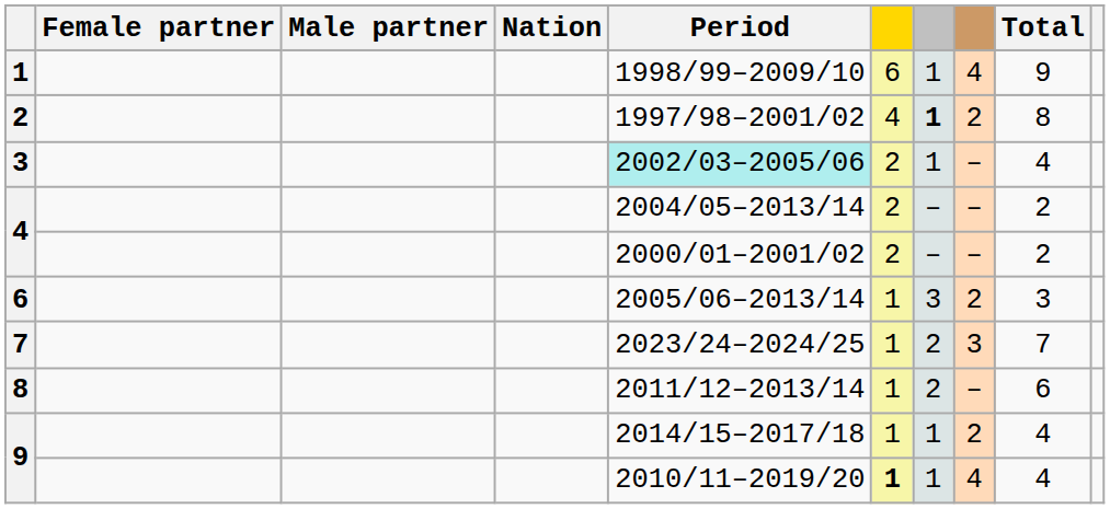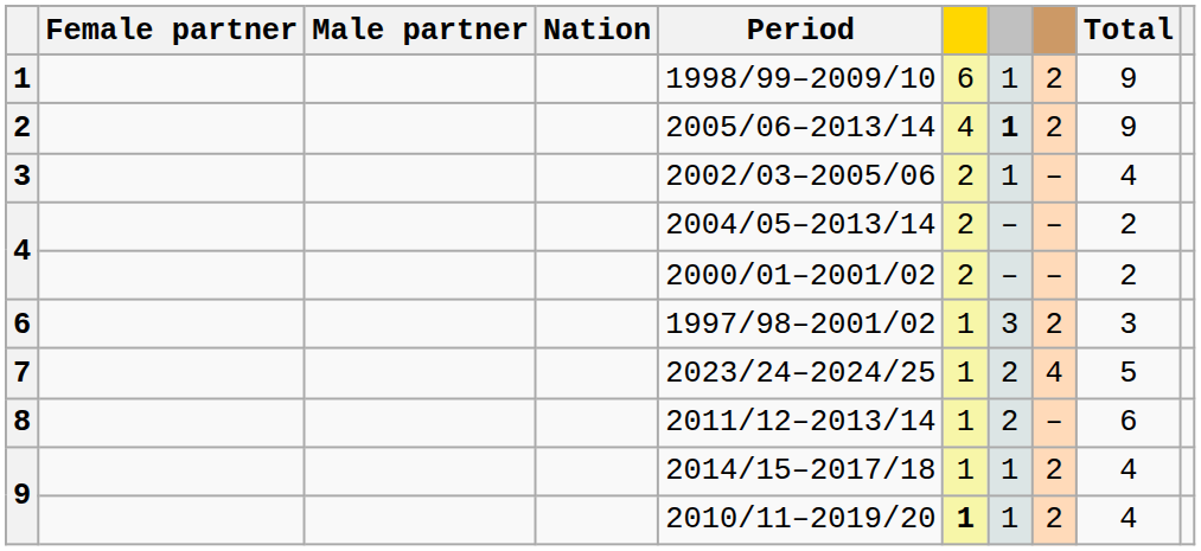row 2 | column 8: 4 -> 2
row 3 | Period: 1997/98–2001/02 -> 2005/06–2013/14
row 3 | Total: 8 -> 9
row 4 | Period: paleturquoise background -> no background
row 7 | Period: 2005/06–2013/14 -> 1997/98–2001/02
row 8 | column 8: 3 -> 4
row 8 | Total: 7 -> 5
row 11 | column 8: 4 -> 2
